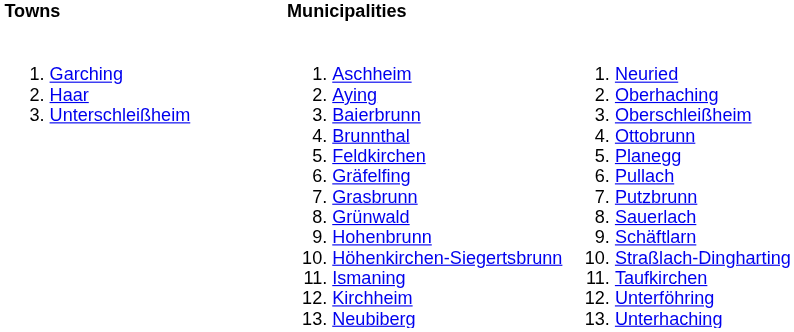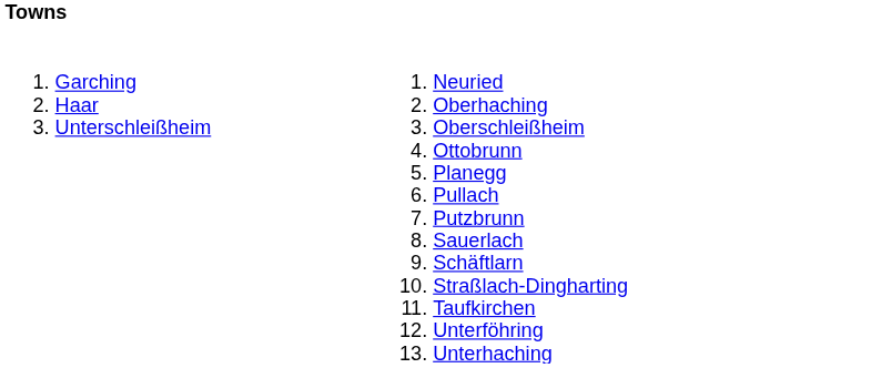- column: Municipalities | Aschheim Aying Baierbrunn Brunnthal Feldkirchen Gräfelfing Grasbrunn Grünwald Hohenbrunn Höhenkirchen-Siegertsbrunn Ismaning Kirchheim Neubiberg
